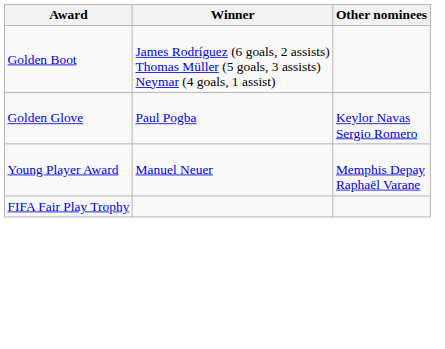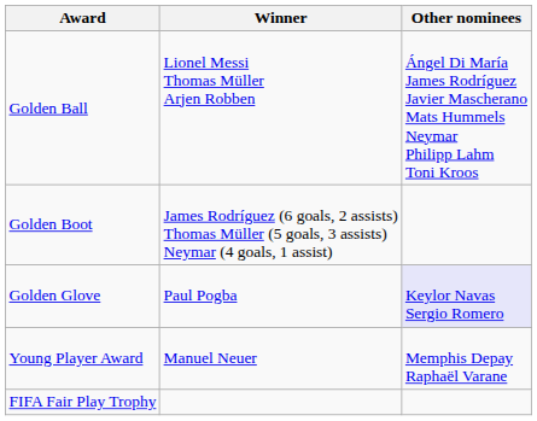+ row: Golden Ball | Lionel Messi Thomas Müller Arjen Robben | Ángel Di María James Rodríguez Javier Mascherano Mats Hummels Neymar Philipp Lahm Toni Kroos
Golden Glove | Other nominees: no background -> lavender background
